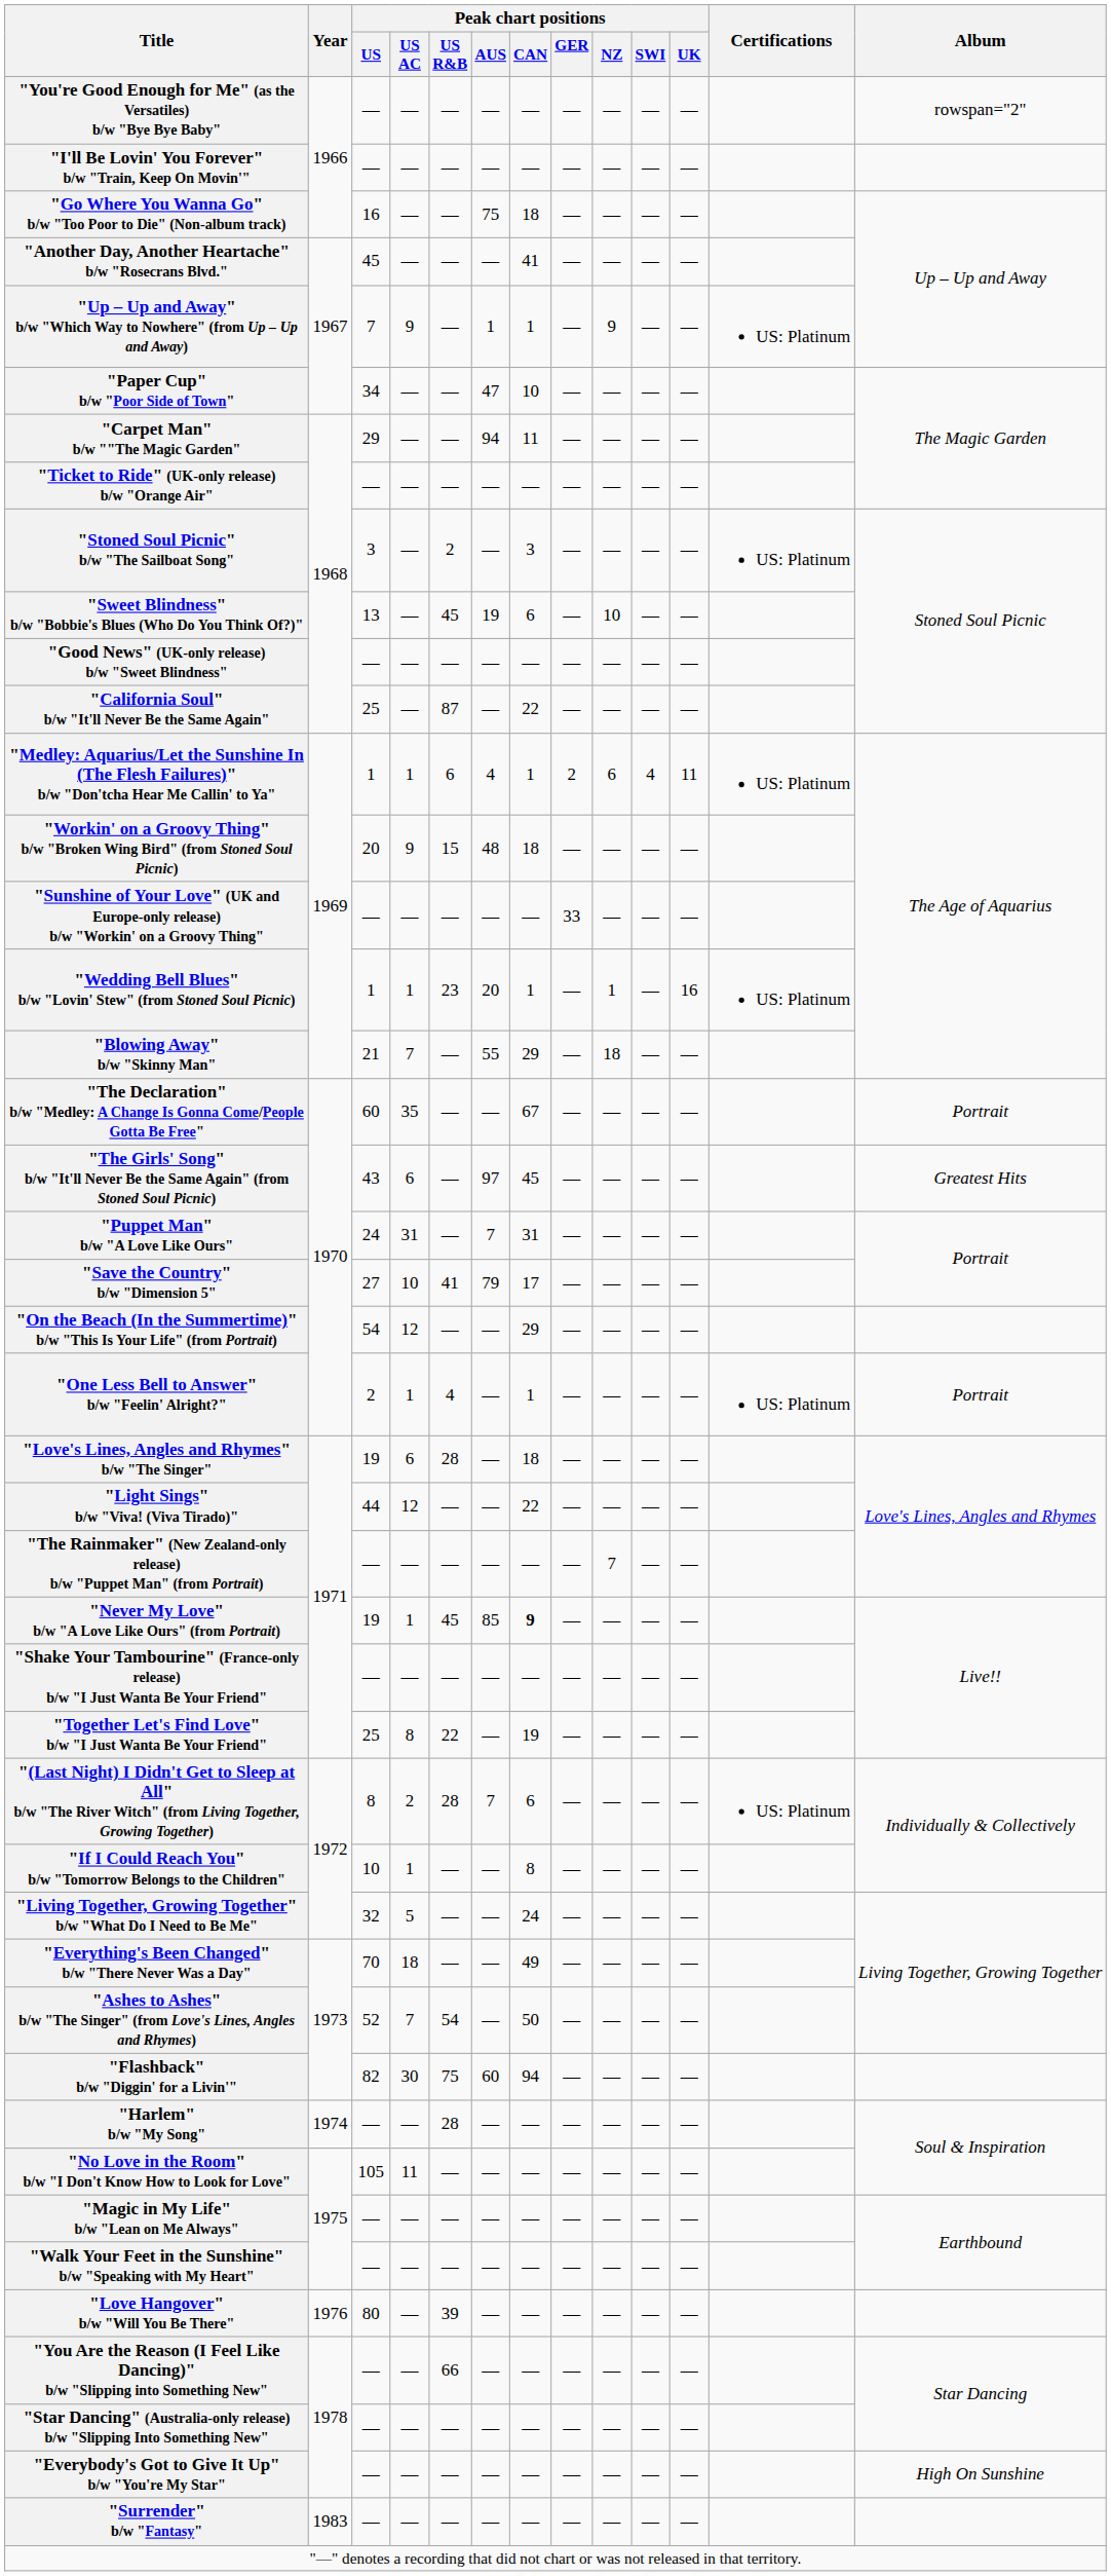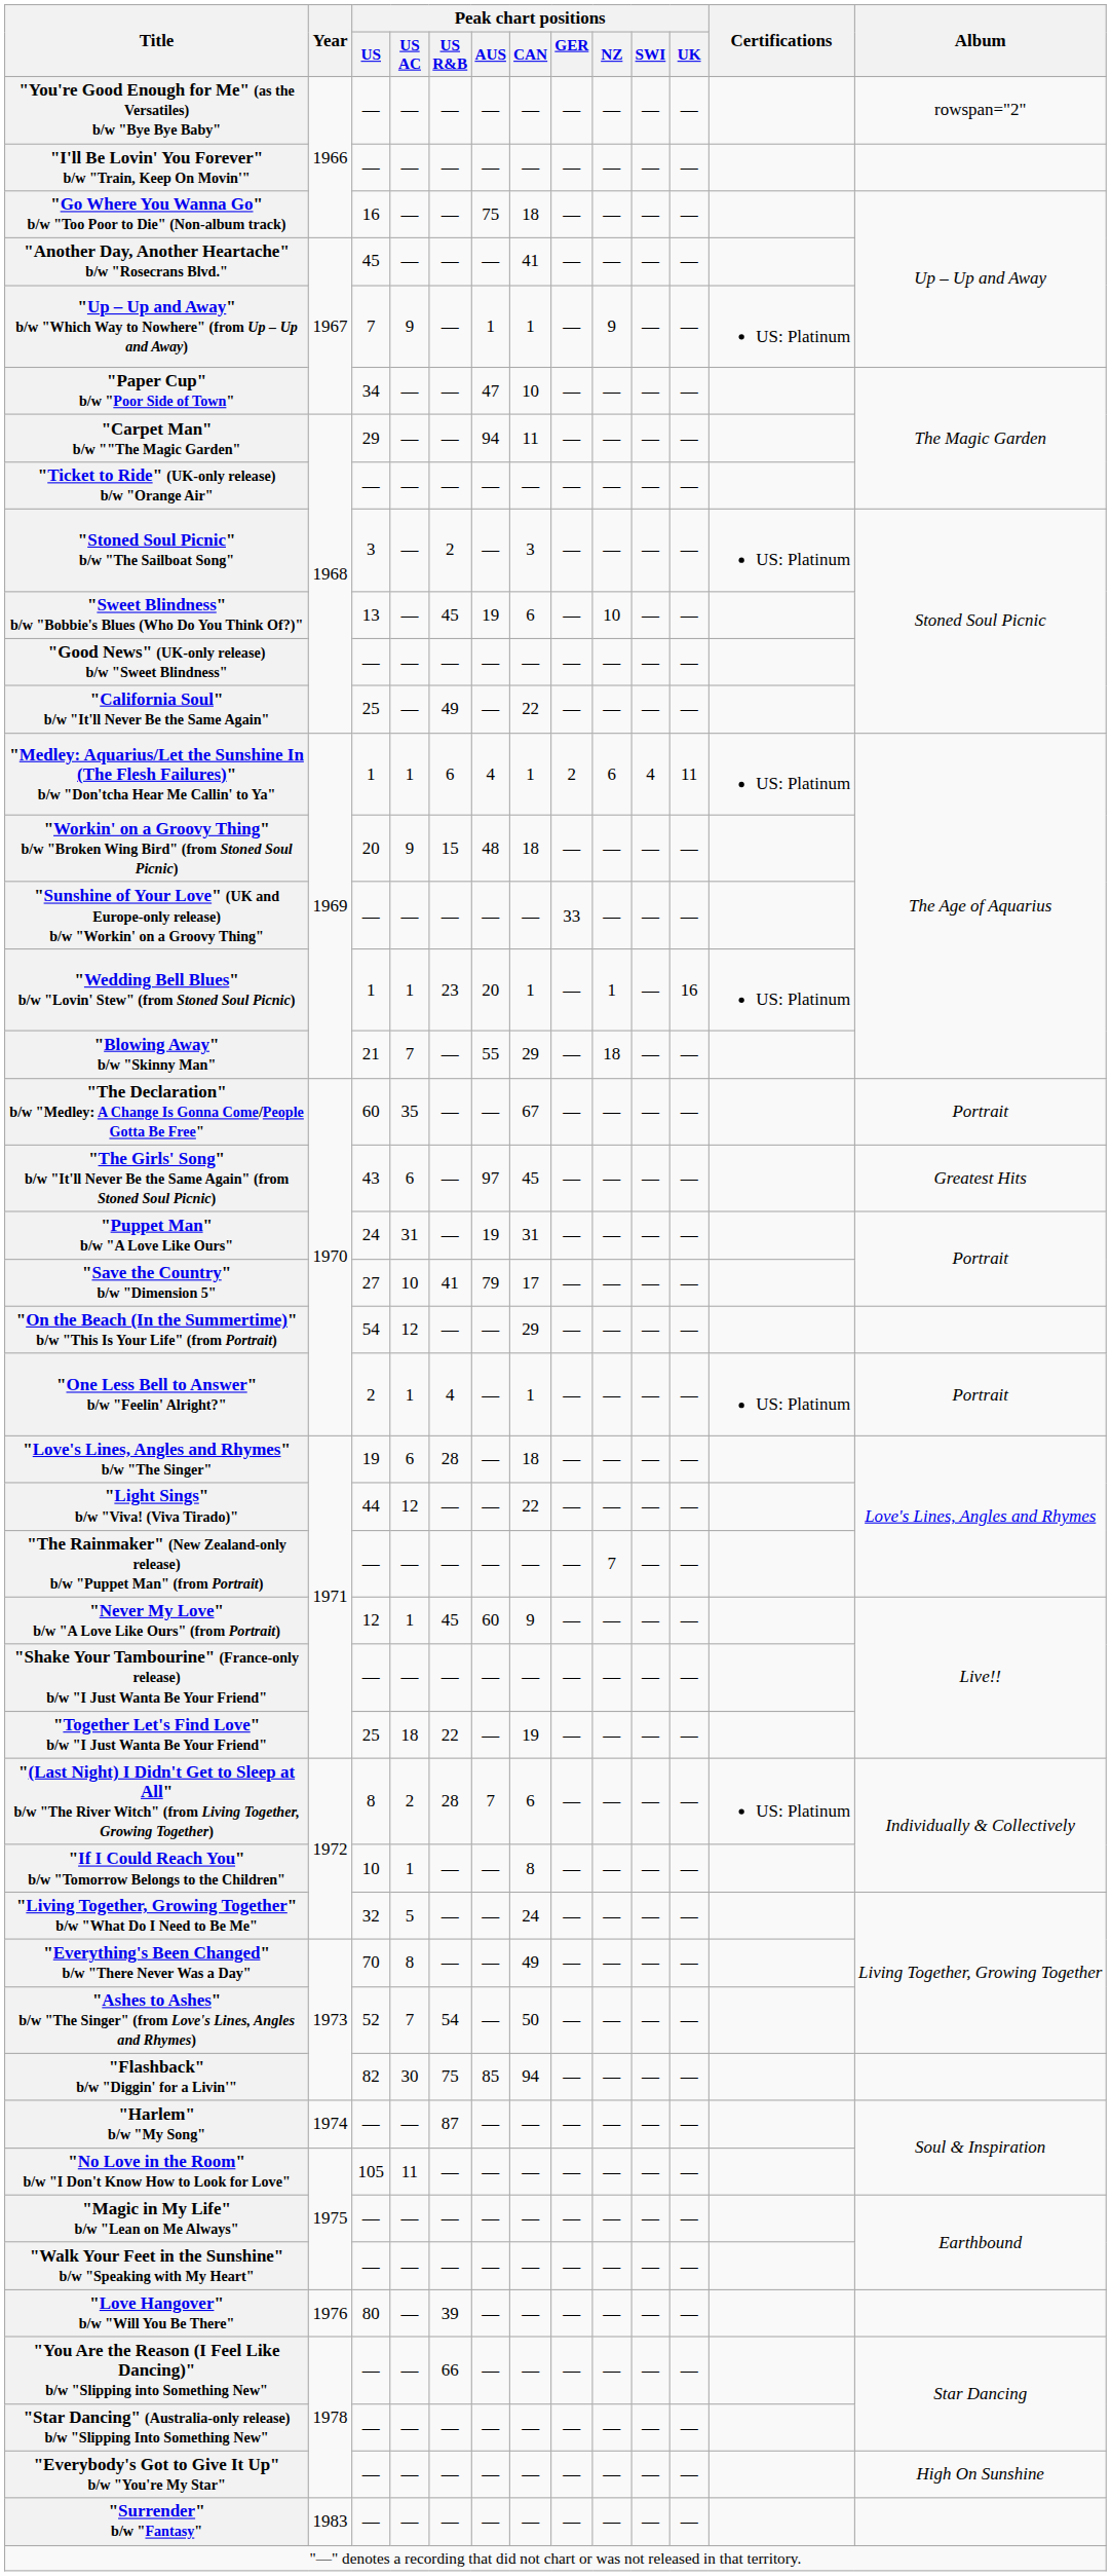"California Soul" b/w "It'll Never Be the Same Again" | Peak chart positions / US R&B: 87 -> 49
"Puppet Man" b/w "A Love Like Ours" | Peak chart positions / AUS: 7 -> 19
"Never My Love" b/w "A Love Like Ours" (from Portrait) | Peak chart positions / US: 19 -> 12
"Never My Love" b/w "A Love Like Ours" (from Portrait) | Peak chart positions / AUS: 85 -> 60
"Never My Love" b/w "A Love Like Ours" (from Portrait) | Peak chart positions / CAN: bold -> normal
"Together Let's Find Love" b/w "I Just Wanta Be Your Friend" | Peak chart positions / US AC: 8 -> 18
"Everything's Been Changed" b/w "There Never Was a Day" | Peak chart positions / US AC: 18 -> 8
"Flashback" b/w "Diggin' for a Livin'" | Peak chart positions / AUS: 60 -> 85
"Harlem" b/w "My Song" | Peak chart positions / US R&B: 28 -> 87
